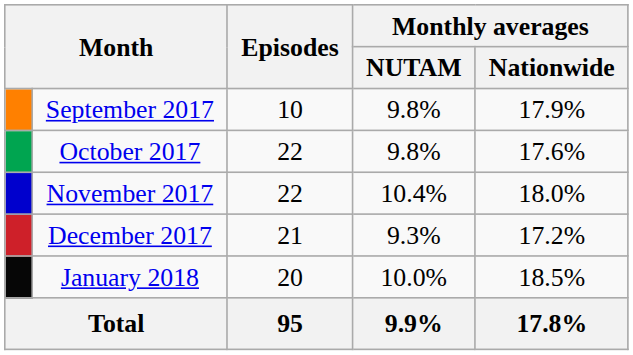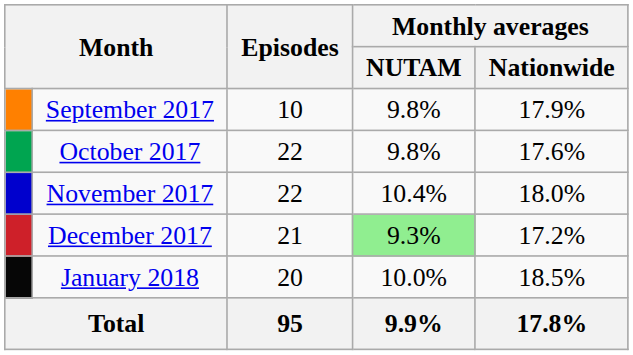December 2017 | Monthly averages / NUTAM: no background -> lightgreen background
